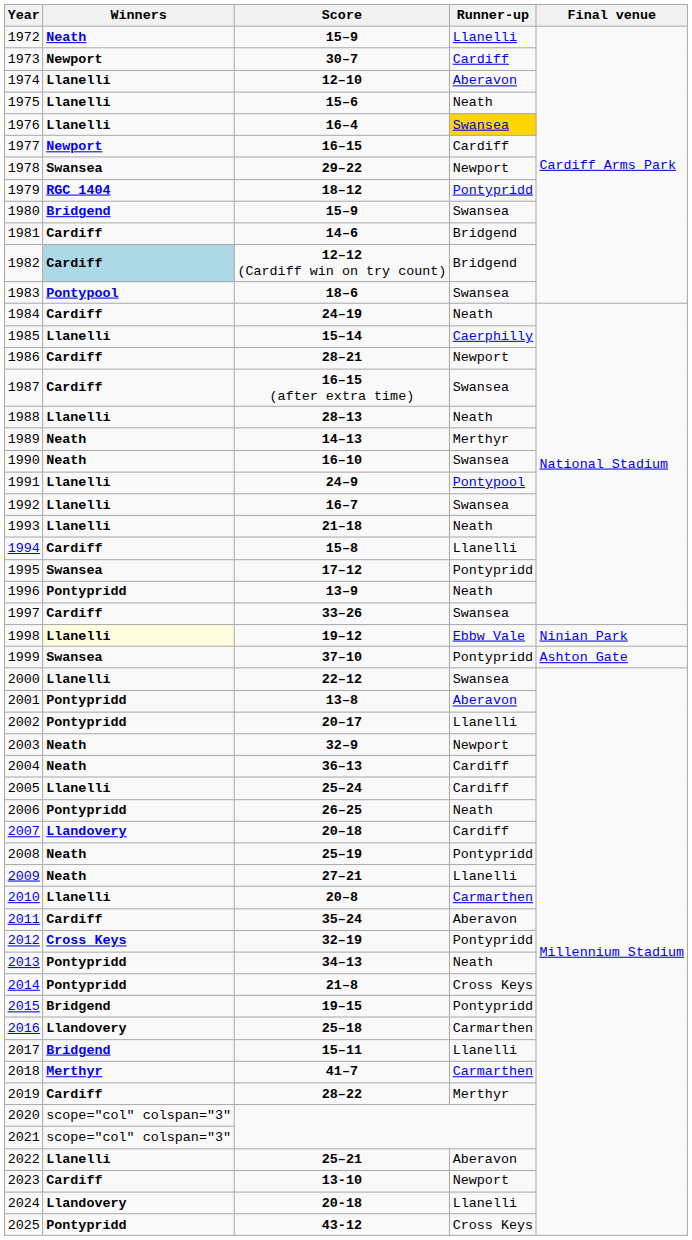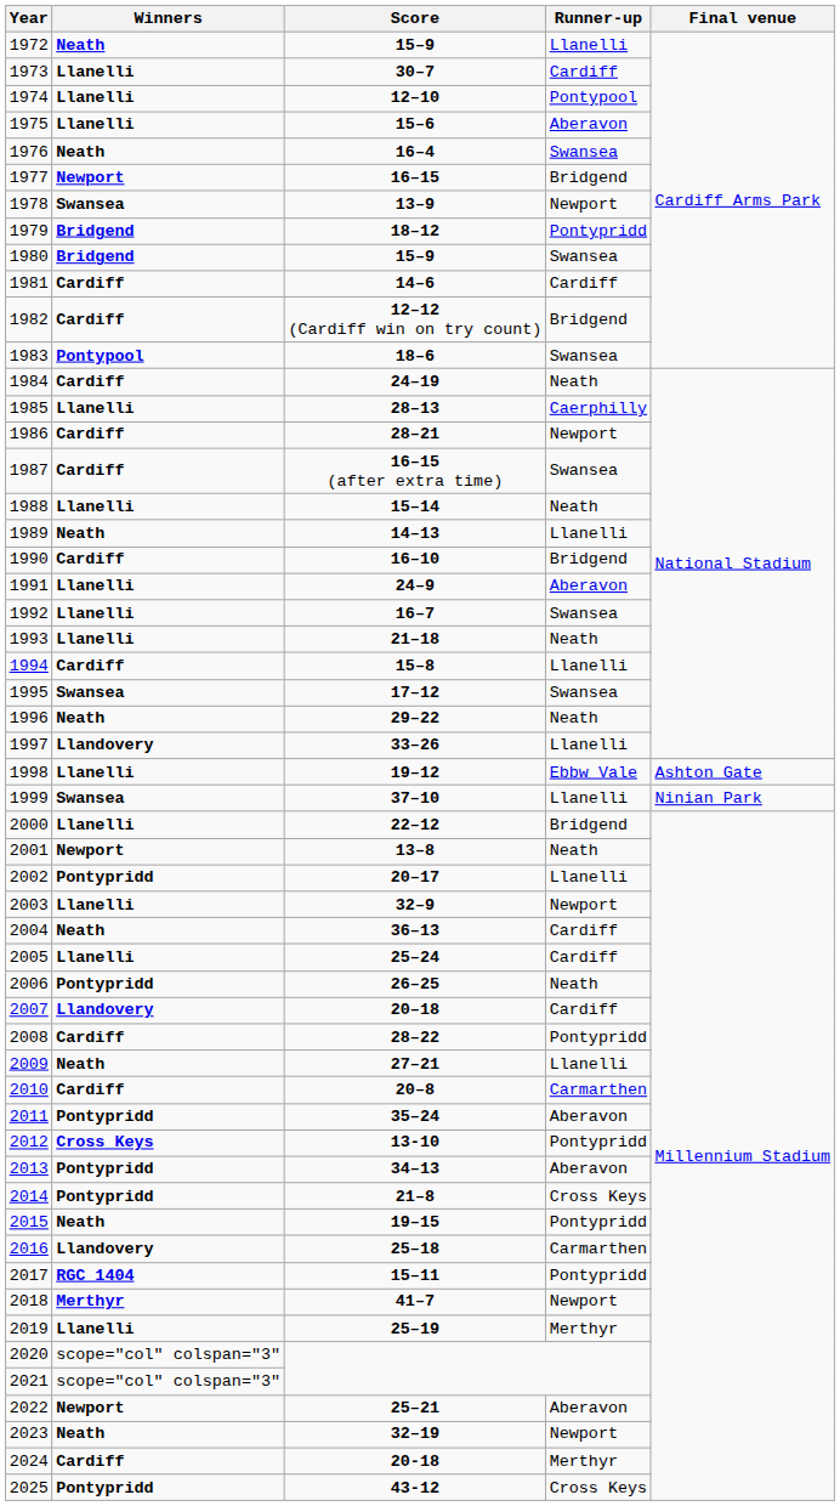1973 | Winners: Newport -> Llanelli
1974 | Runner-up: Aberavon -> Pontypool
1975 | Runner-up: Neath -> Aberavon
1976 | Winners: Llanelli -> Neath
1976 | Runner-up: gold background -> no background
1977 | Runner-up: Cardiff -> Bridgend
1978 | Score: 29–22 -> 13–9
1979 | Winners: RGC 1404 -> Bridgend
1981 | Runner-up: Bridgend -> Cardiff
1982 | Winners: lightblue background -> no background
1985 | Score: 15–14 -> 28–13
1988 | Score: 28–13 -> 15–14
1989 | Runner-up: Merthyr -> Llanelli
1990 | Winners: Neath -> Cardiff
1990 | Runner-up: Swansea -> Bridgend
1991 | Runner-up: Pontypool -> Aberavon
1995 | Runner-up: Pontypridd -> Swansea
1996 | Winners: Pontypridd -> Neath
1996 | Score: 13–9 -> 29–22
1997 | Winners: Cardiff -> Llandovery
1997 | Runner-up: Swansea -> Llanelli
1998 | Winners: lightyellow background -> no background
1998 | Final venue: Ninian Park -> Ashton Gate
1999 | Runner-up: Pontypridd -> Llanelli
1999 | Final venue: Ashton Gate -> Ninian Park
2000 | Runner-up: Swansea -> Bridgend
2001 | Winners: Pontypridd -> Newport
2001 | Runner-up: Aberavon -> Neath
2003 | Winners: Neath -> Llanelli
2008 | Winners: Neath -> Cardiff
2008 | Score: 25–19 -> 28–22
2010 | Winners: Llanelli -> Cardiff
2011 | Winners: Cardiff -> Pontypridd
2012 | Score: 32–19 -> 13-10
2013 | Runner-up: Neath -> Aberavon
2015 | Winners: Bridgend -> Neath
2017 | Winners: Bridgend -> RGC 1404
2017 | Runner-up: Llanelli -> Pontypridd
2018 | Runner-up: Carmarthen -> Newport
2019 | Winners: Cardiff -> Llanelli
2019 | Score: 28–22 -> 25–19
2022 | Winners: Llanelli -> Newport
2023 | Winners: Cardiff -> Neath
2023 | Score: 13-10 -> 32–19
2024 | Winners: Llandovery -> Cardiff
2024 | Runner-up: Llanelli -> Merthyr
